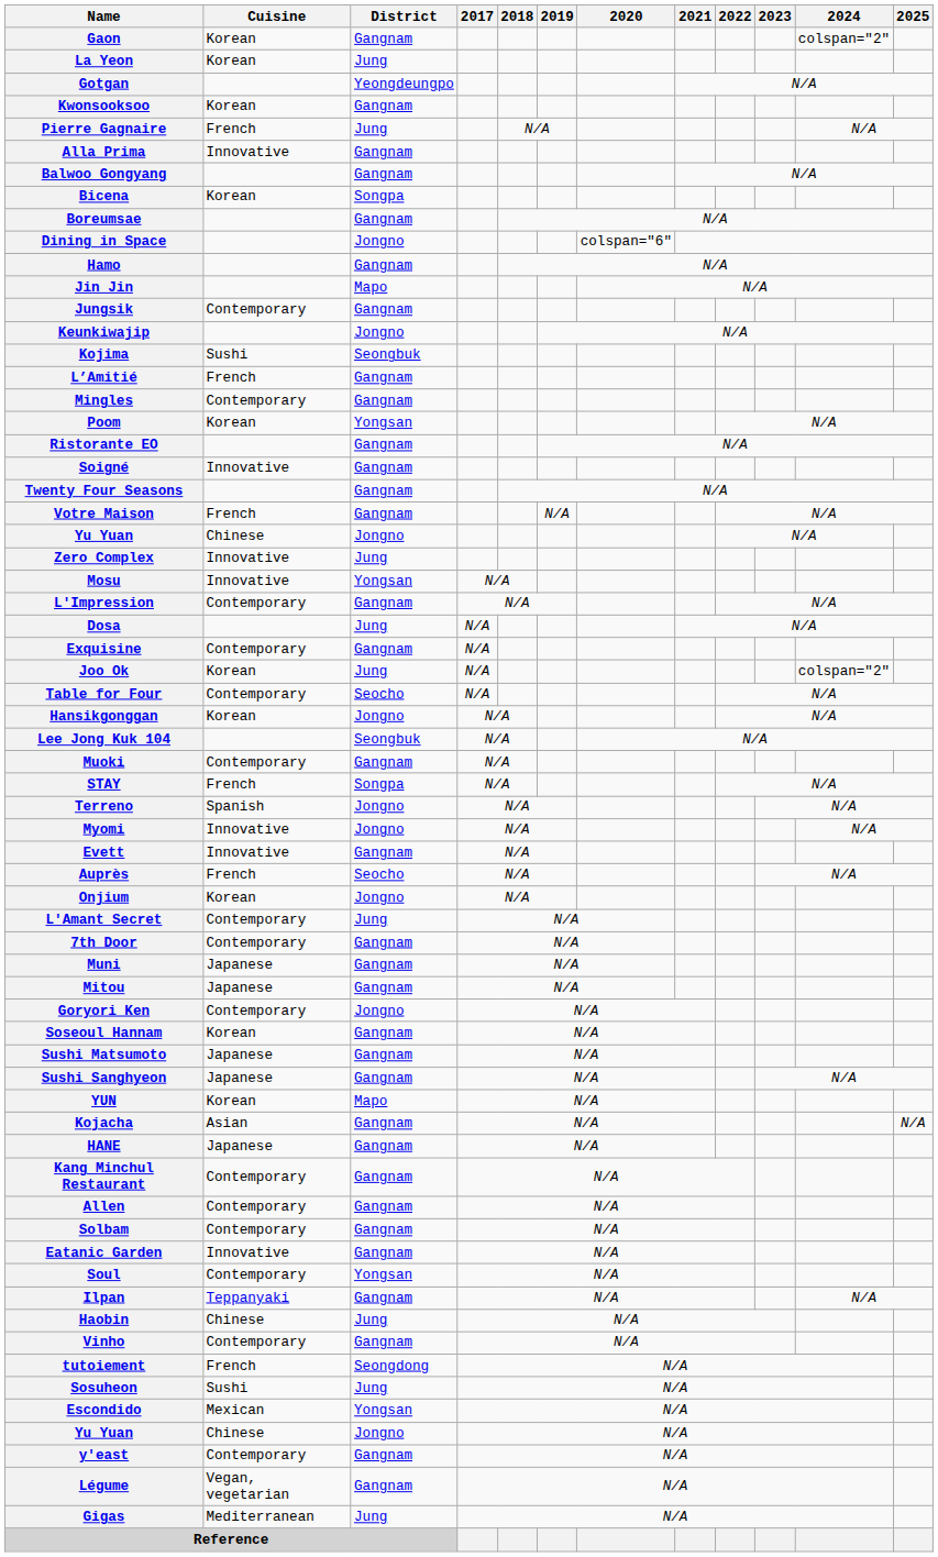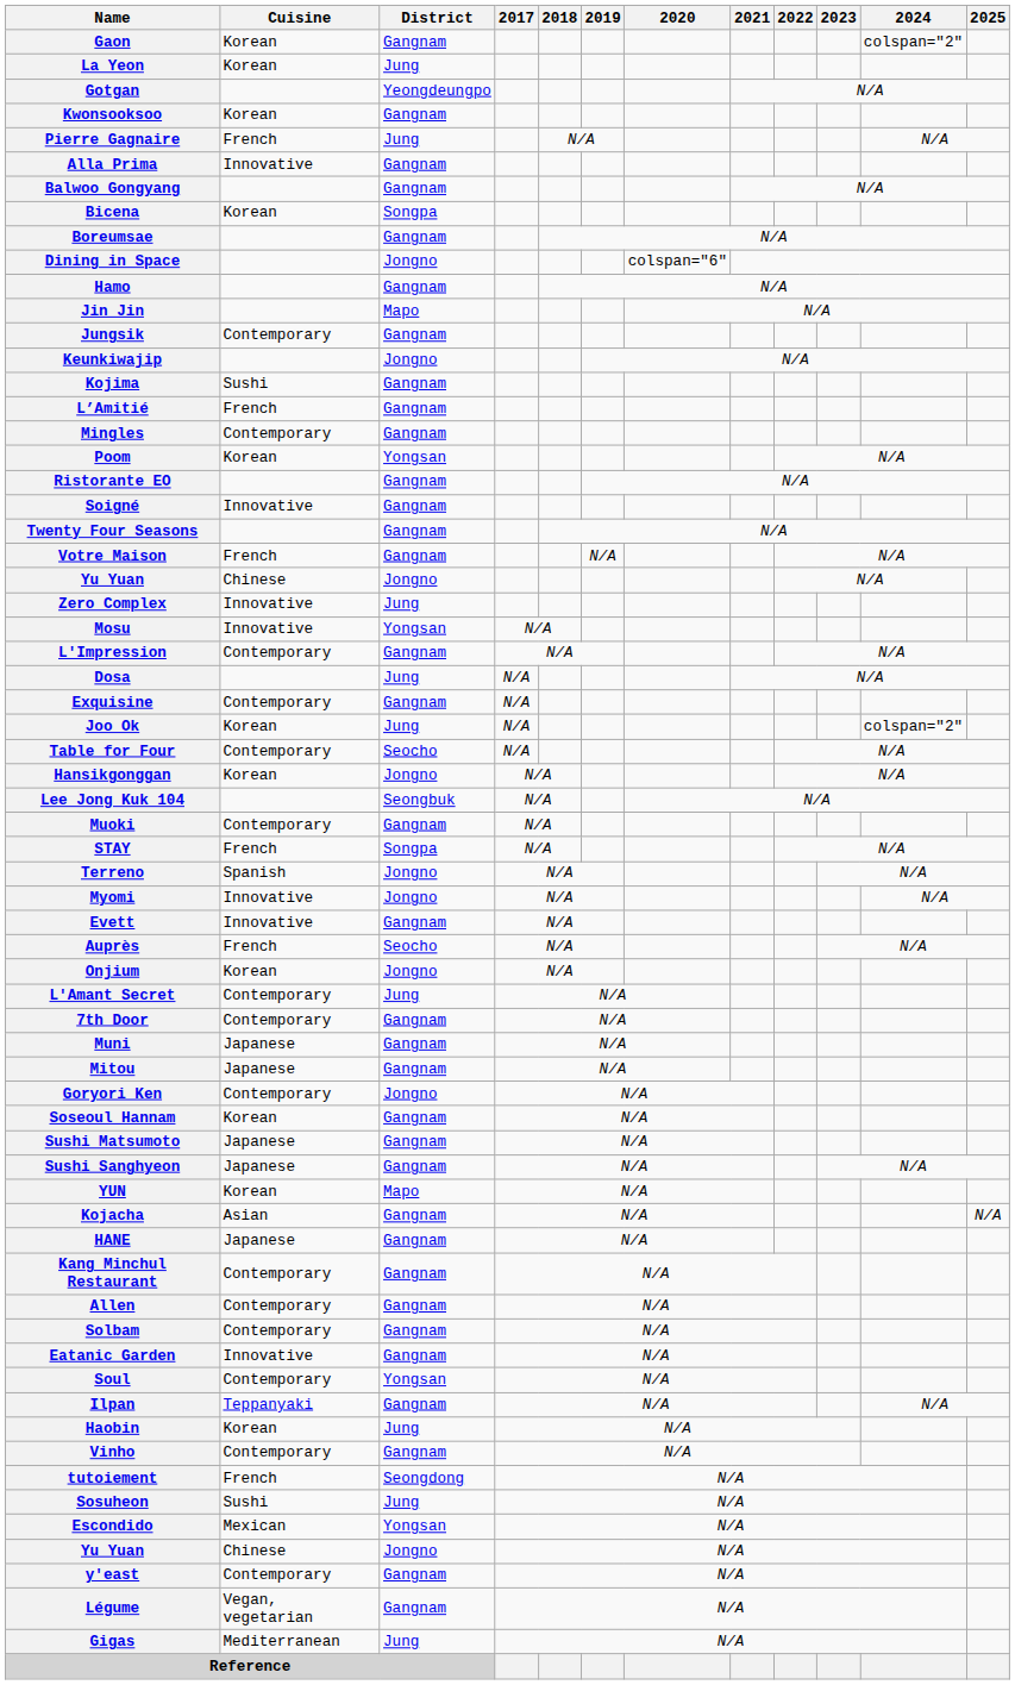Kojima | District: Seongbuk -> Gangnam
Haobin | Cuisine: Chinese -> Korean
